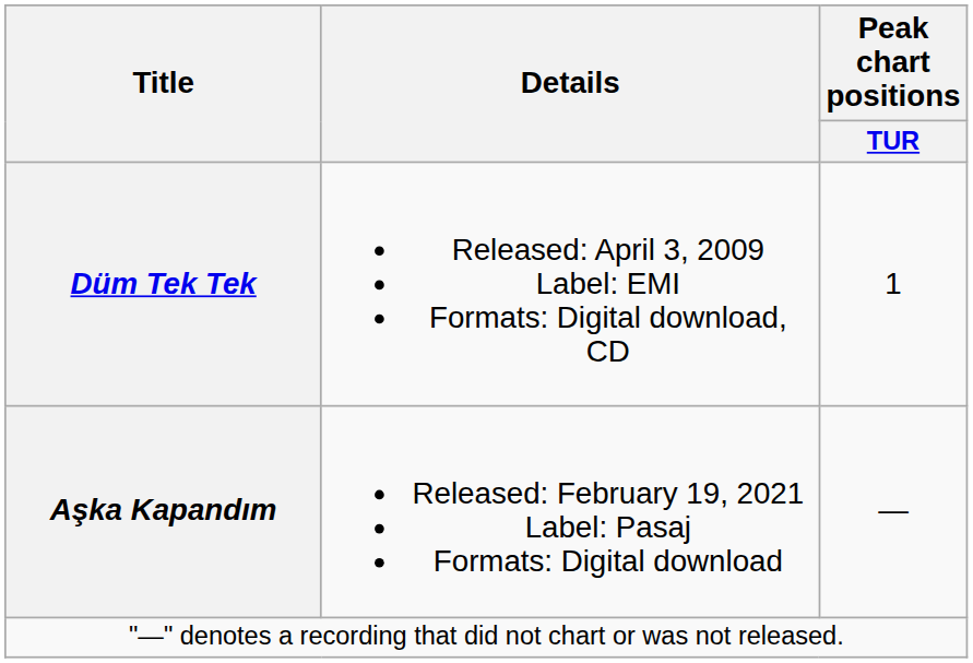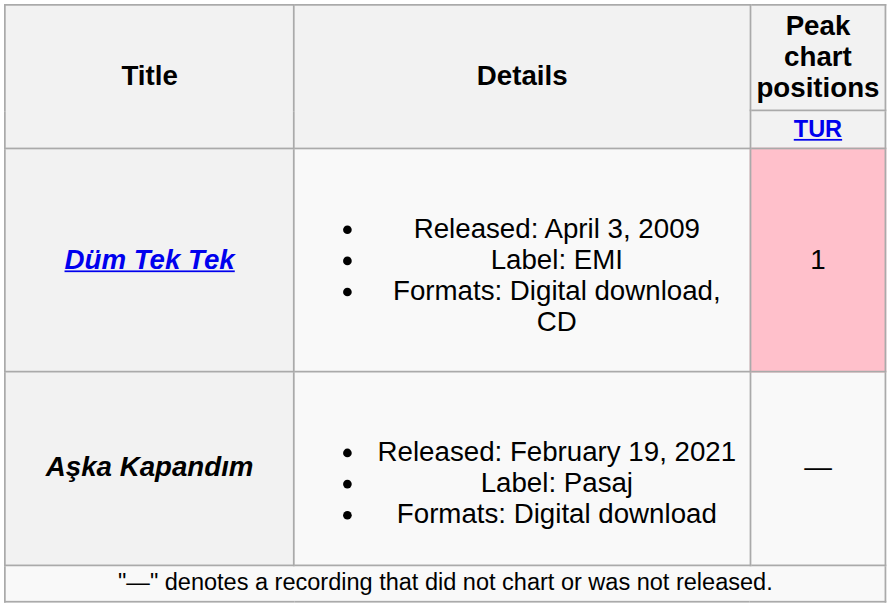Düm Tek Tek | Peak chart positions / TUR: no background -> pink background
